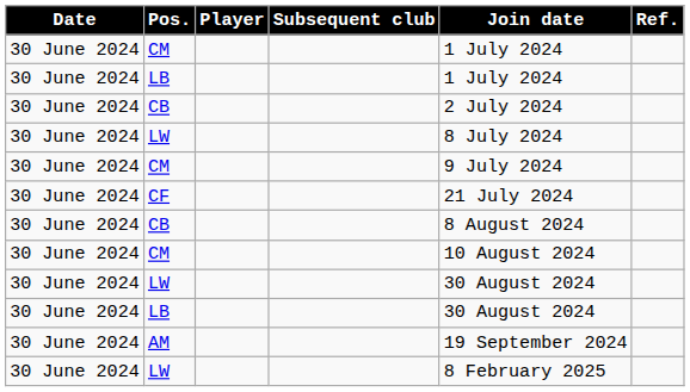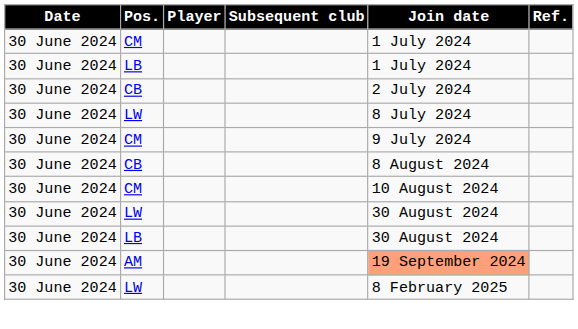- row: 30 June 2024 | CF | 21 July 2024
AM | Join date: no background -> lightsalmon background
